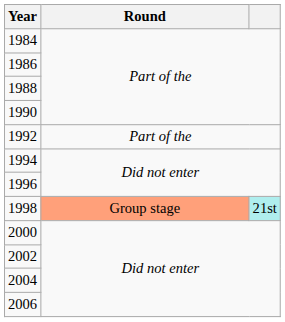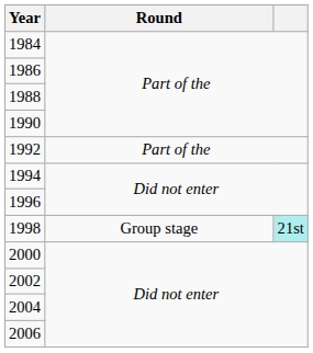1998 | Round: lightsalmon background -> no background
